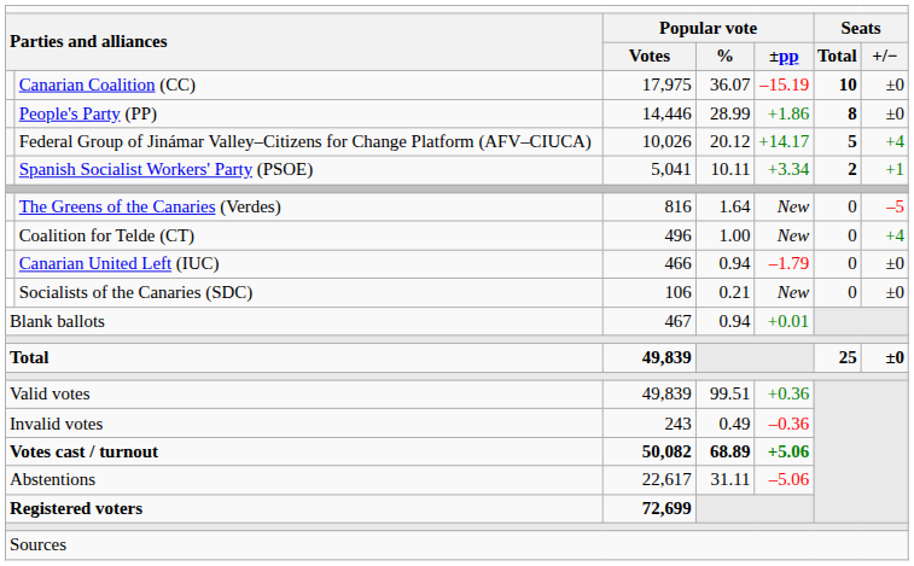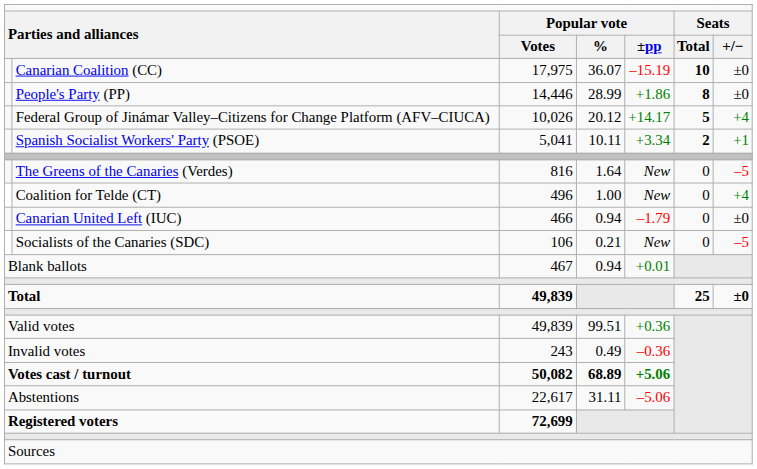Socialists of the Canaries (SDC) | column 7: ±0 -> –5
